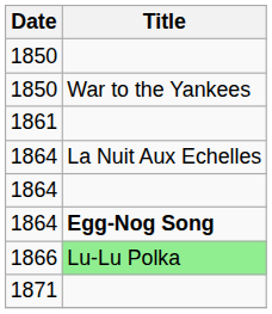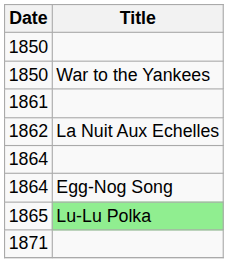row 5 | Date: 1864 -> 1862
row 7 | Title: bold -> normal
row 8 | Date: 1866 -> 1865
